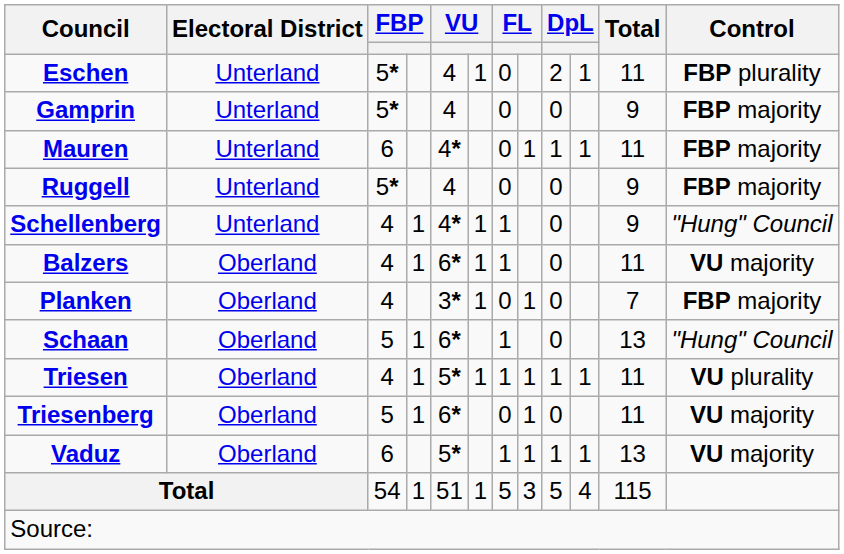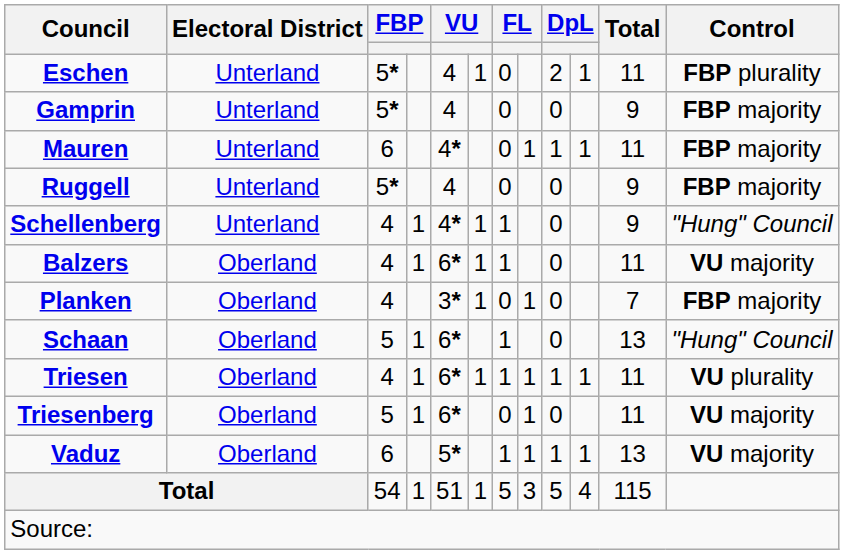Triesen | column 5: 5* -> 6*
